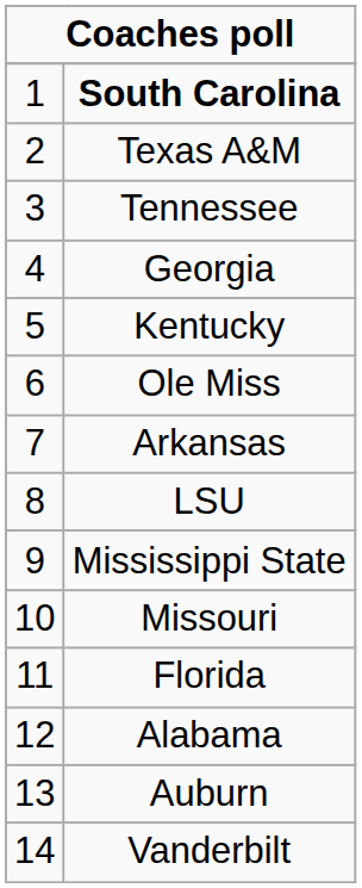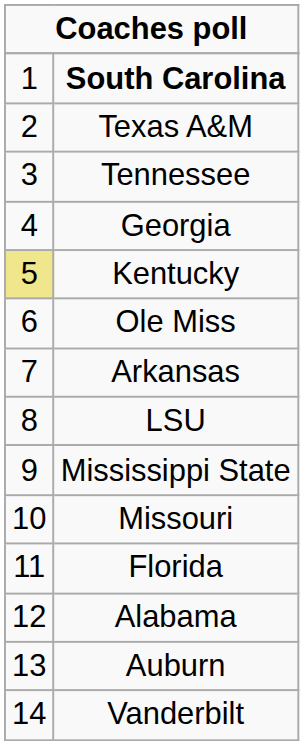Kentucky | column 1: no background -> khaki background
